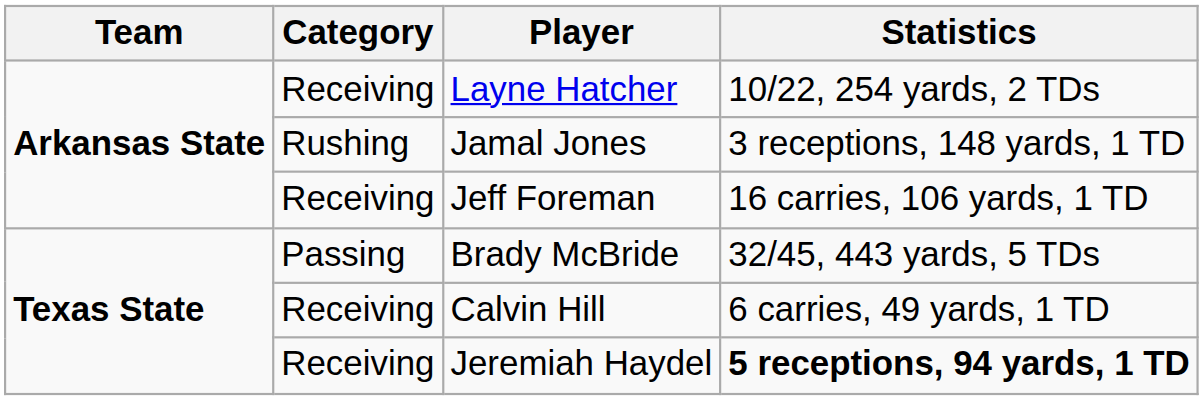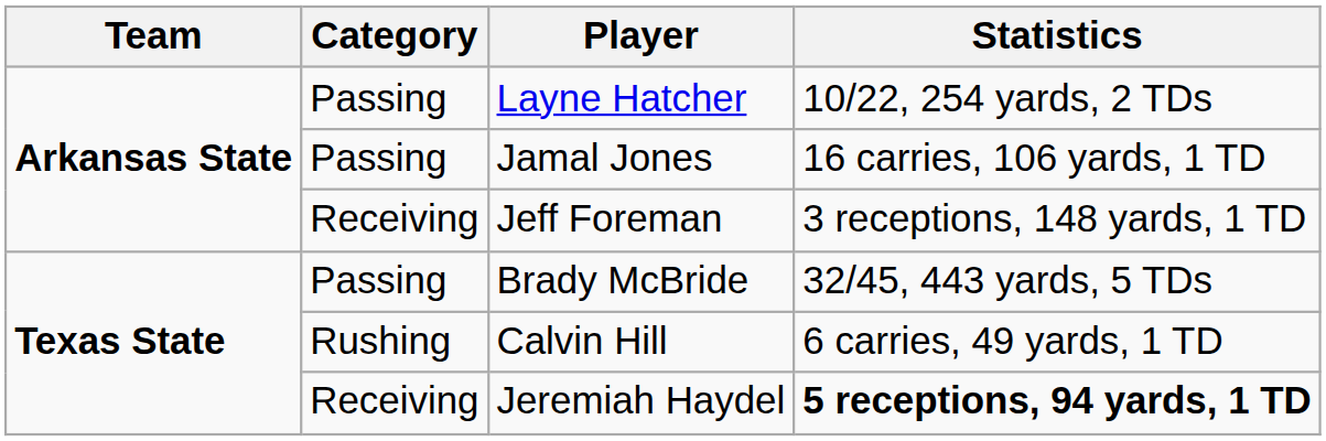Layne Hatcher | Category: Receiving -> Passing
Jamal Jones | Category: Rushing -> Passing
Jamal Jones | Statistics: 3 receptions, 148 yards, 1 TD -> 16 carries, 106 yards, 1 TD
Jeff Foreman | Statistics: 16 carries, 106 yards, 1 TD -> 3 receptions, 148 yards, 1 TD
Calvin Hill | Category: Receiving -> Rushing
